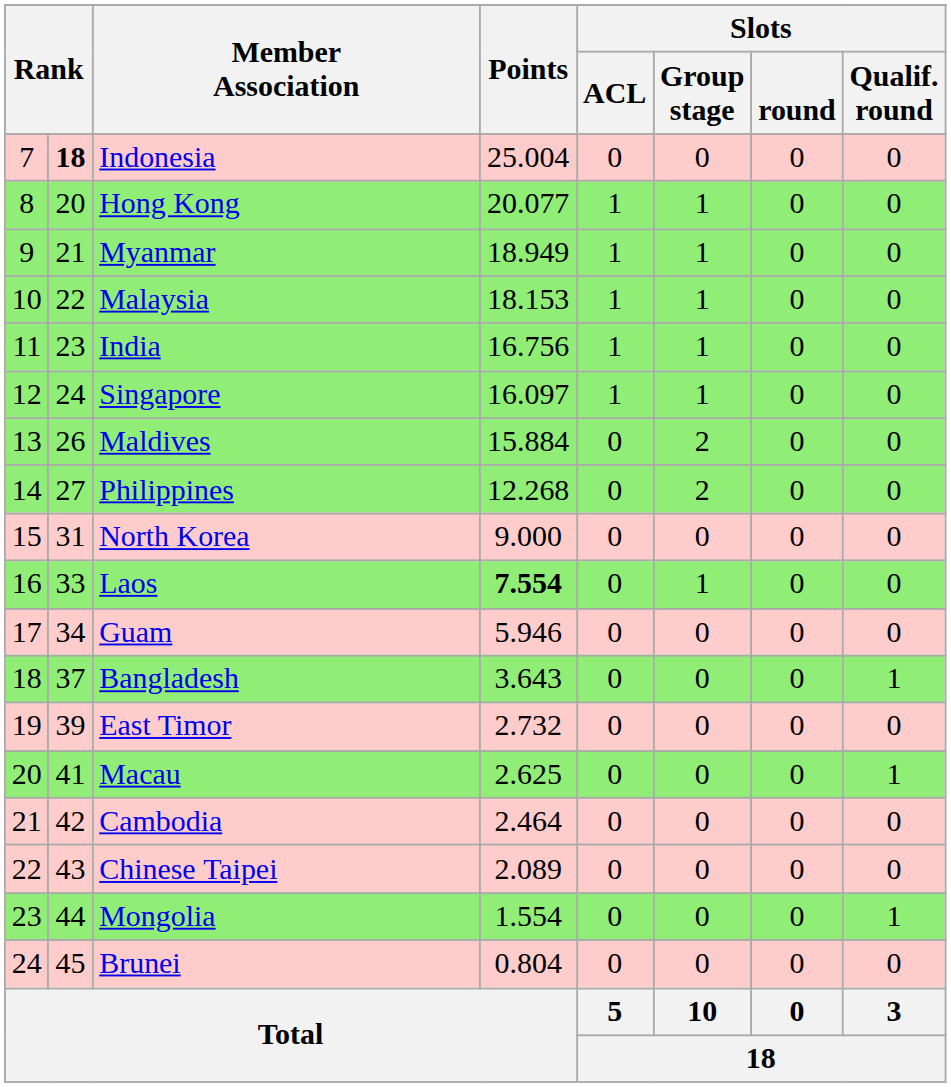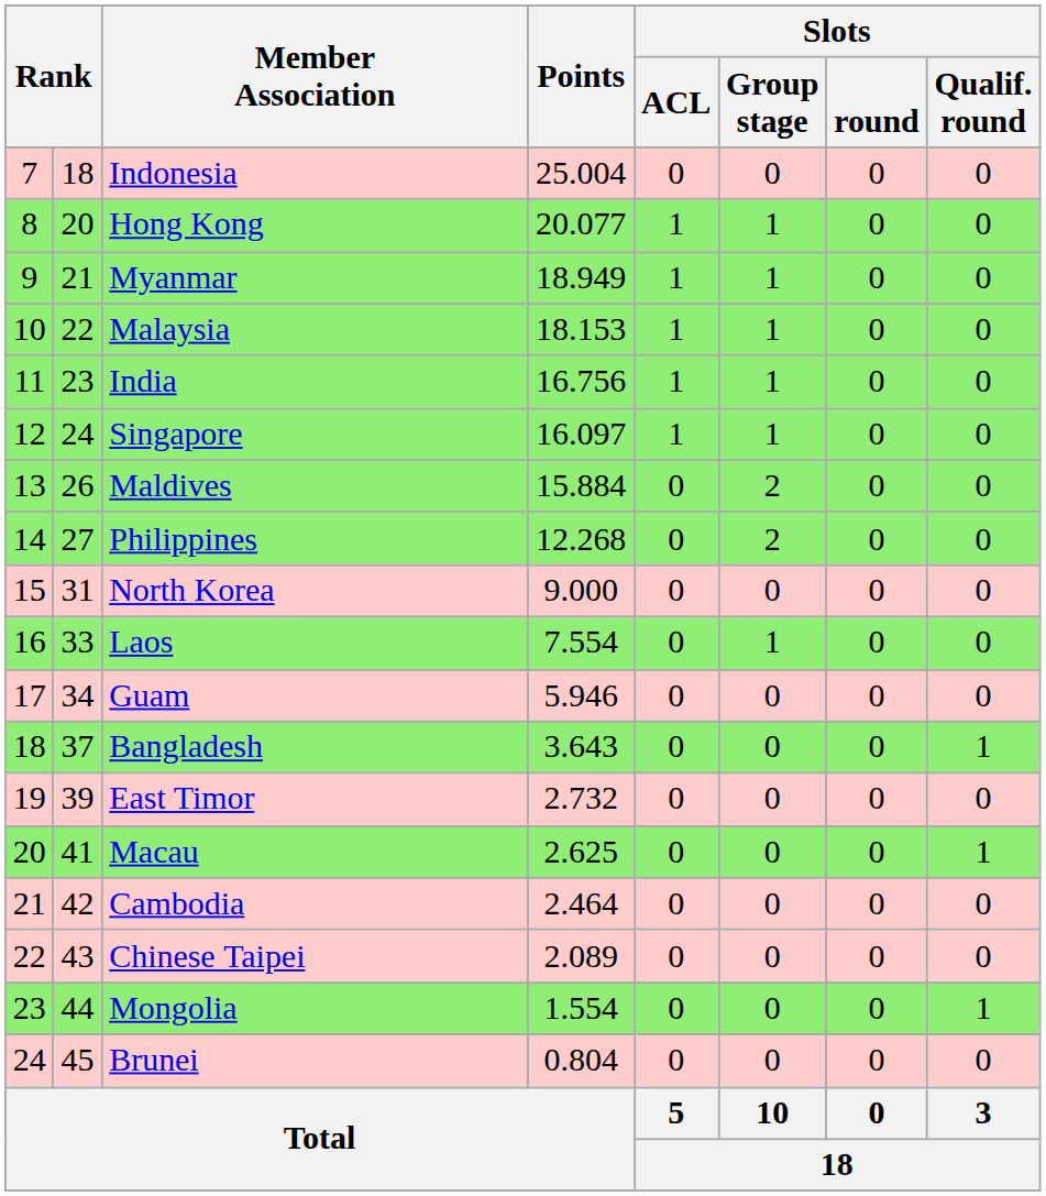Indonesia | column 2: bold -> normal
Laos | Points: bold -> normal
